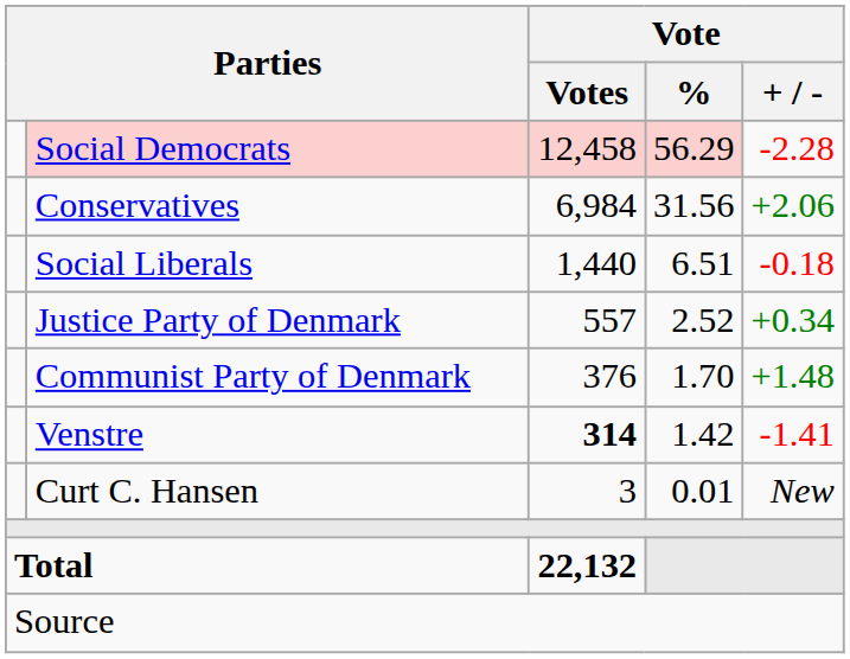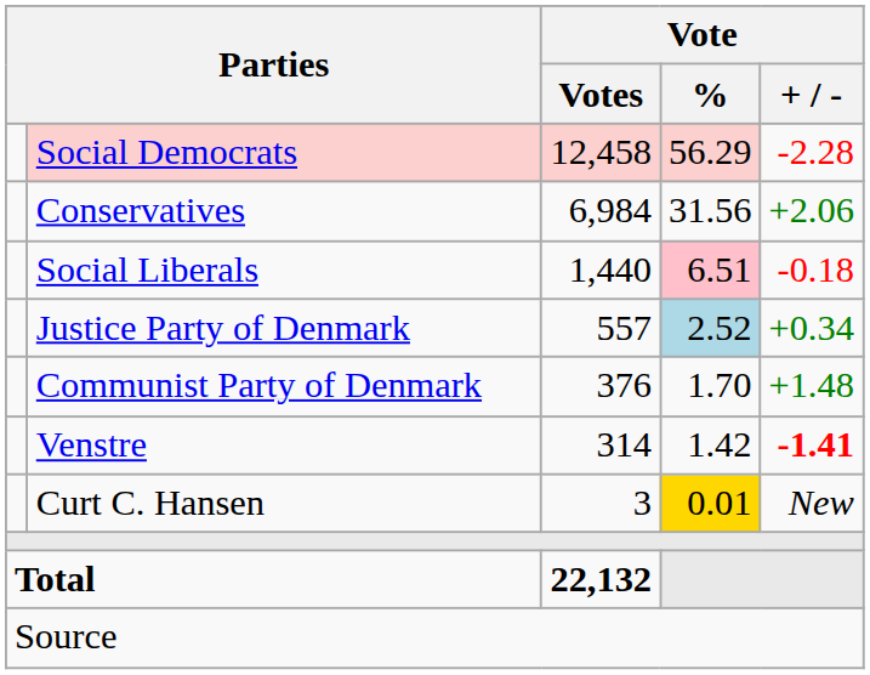Social Liberals | Vote / %: no background -> pink background
Justice Party of Denmark | Vote / %: no background -> lightblue background
Venstre | Vote / Votes: bold -> normal
Venstre | Vote / + / -: normal -> bold
Curt C. Hansen | Vote / %: no background -> gold background
